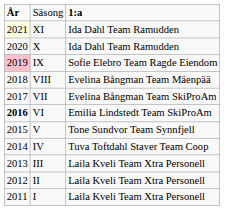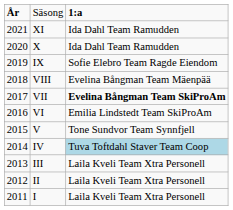XI | column 1: lightyellow background -> no background
IX | column 1: pink background -> no background
VII | column 3: normal -> bold
VI | column 1: bold -> normal
IV | column 3: no background -> lightblue background
